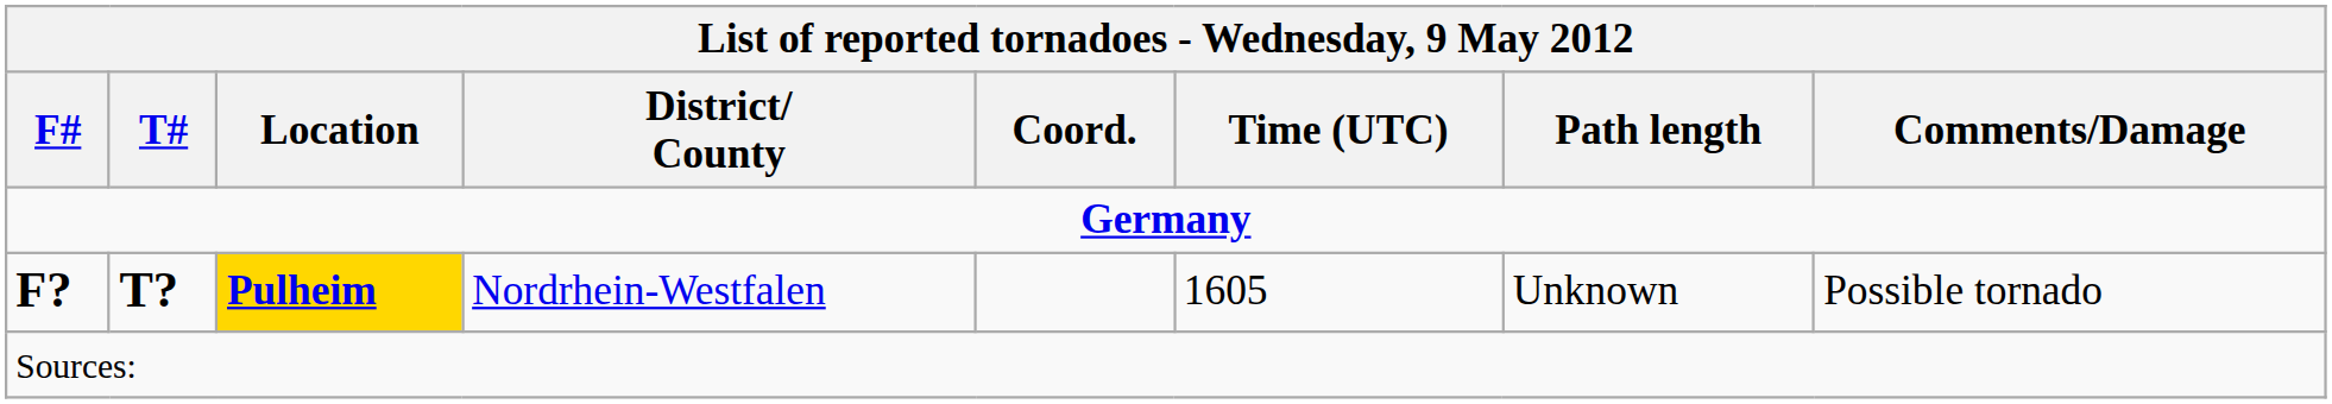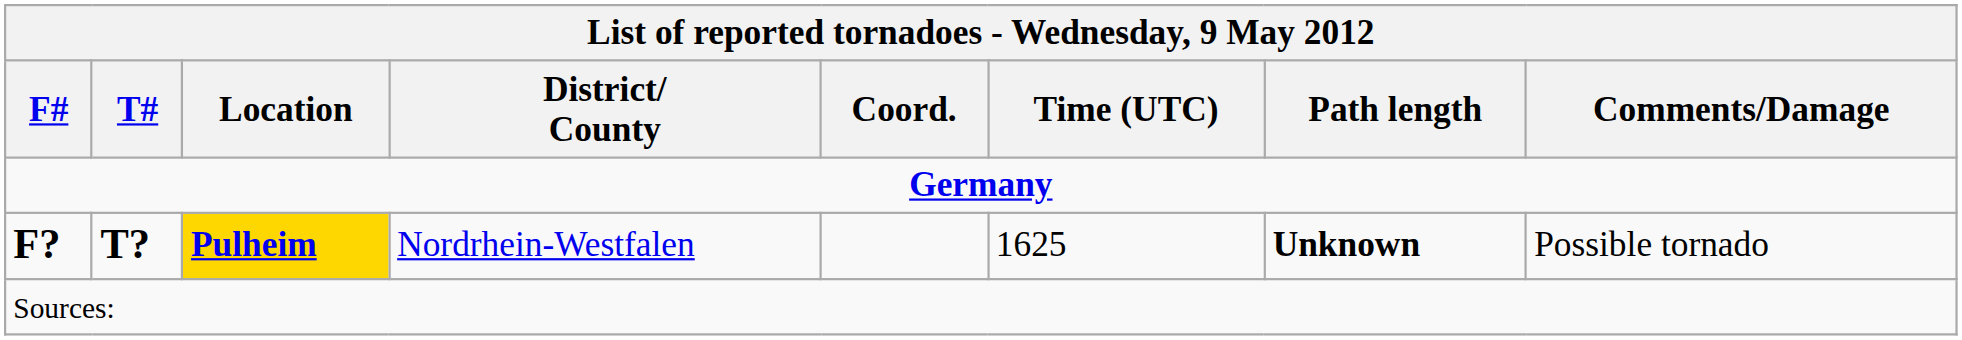F? | Time (UTC): 1605 -> 1625
F? | Path length: normal -> bold
